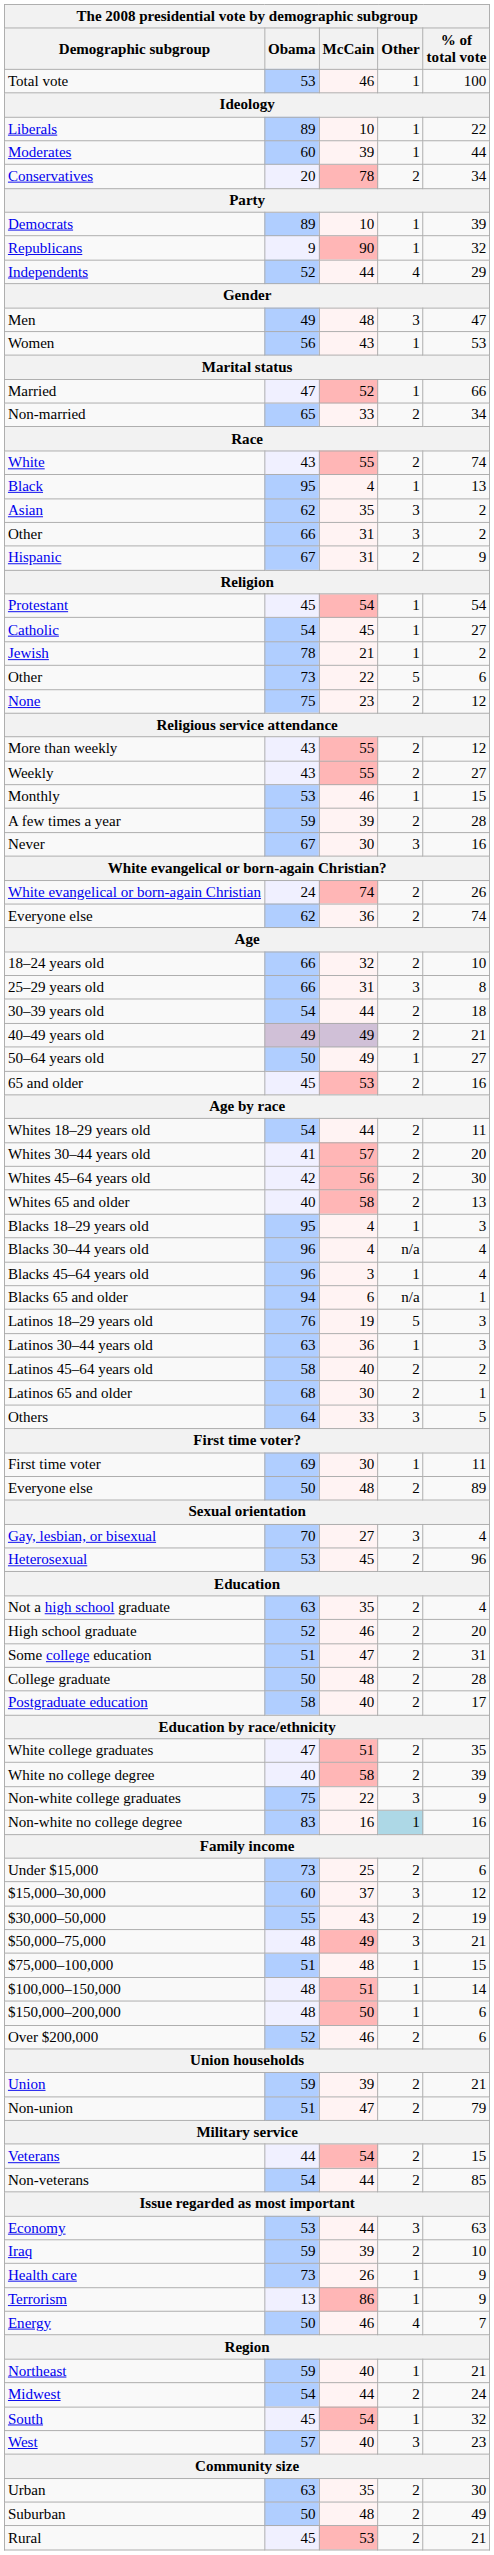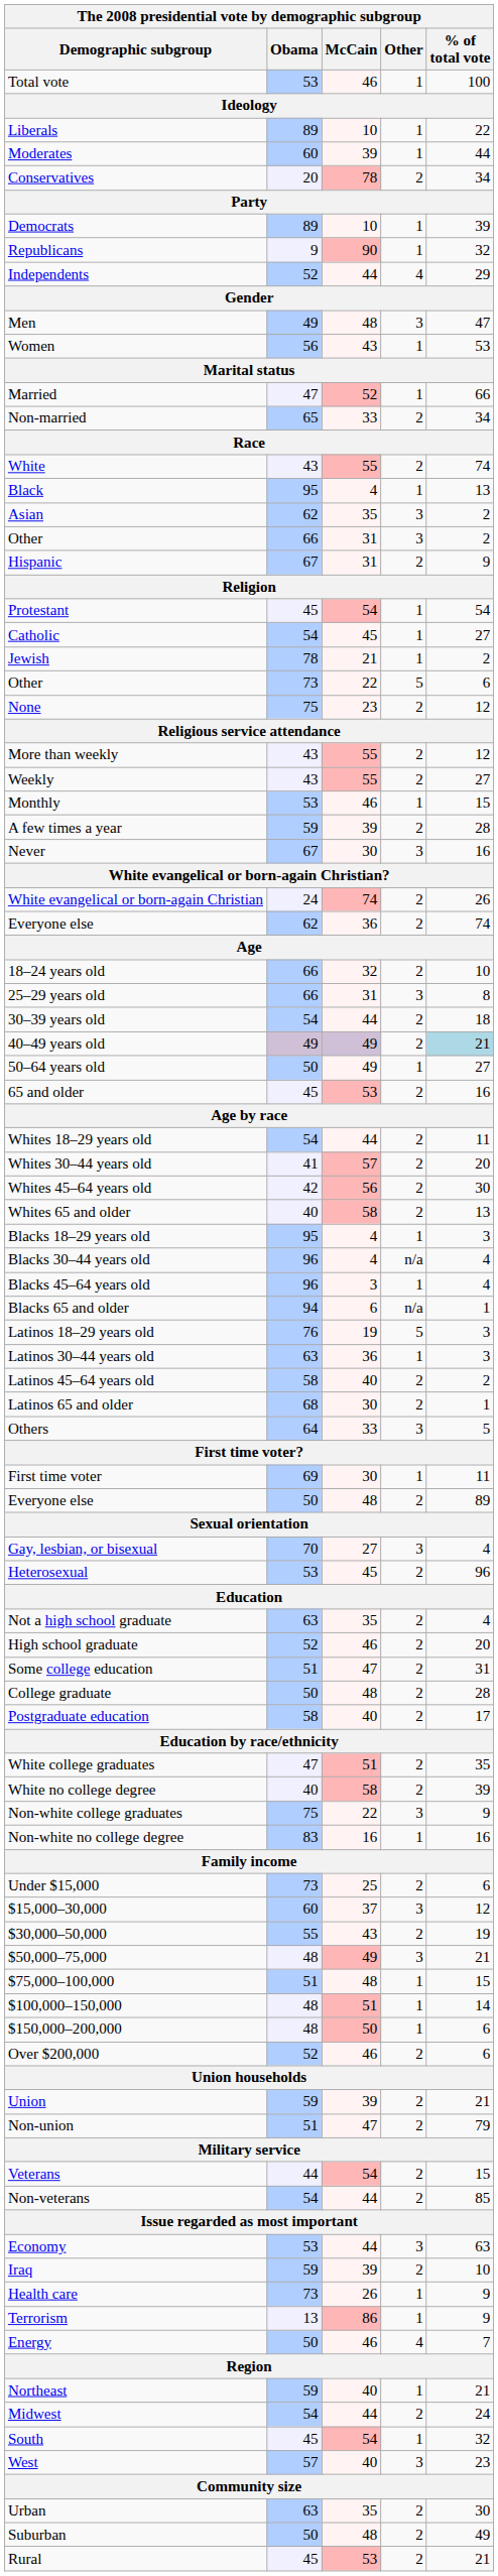40–49 years old | % of total vote: no background -> lightblue background
Non-white no college degree | Other: lightblue background -> no background
